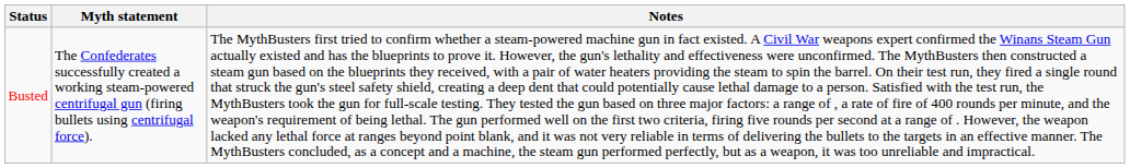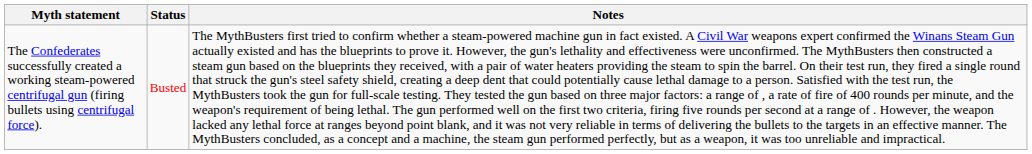columns swapped: Myth statement <-> Status
